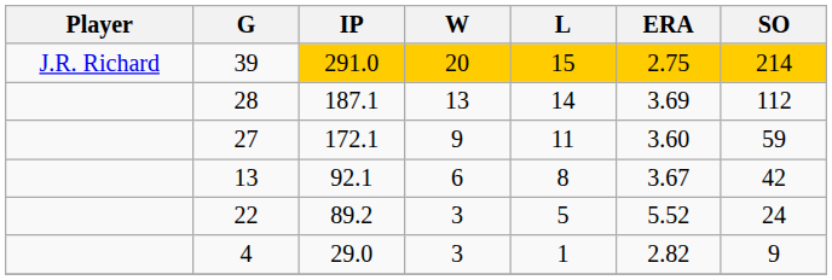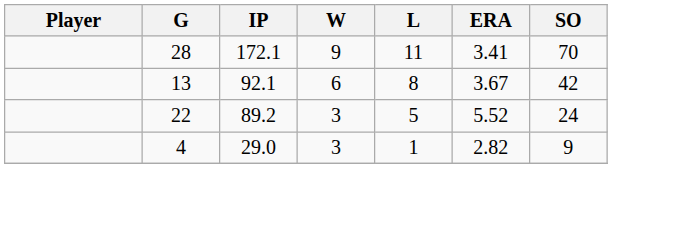- row: J.R. Richard | 39 | 291.0 | 20 | 15 | 2.75 | 214
- row: 28 | 187.1 | 13 | 14 | 3.69 | 112
172.1 | G: 27 -> 28
172.1 | ERA: 3.60 -> 3.41
172.1 | SO: 59 -> 70
